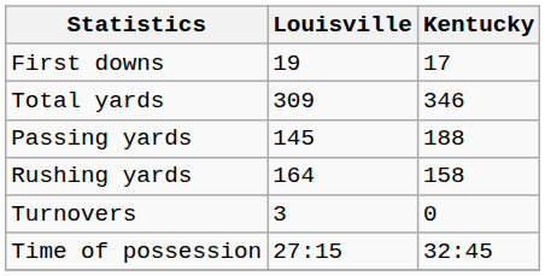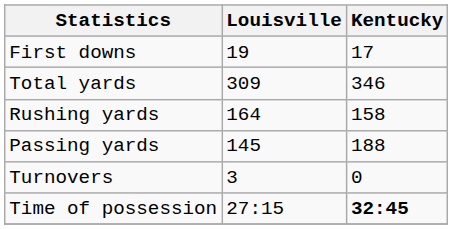rows swapped: Rushing yards <-> Passing yards
Time of possession | Kentucky: normal -> bold
